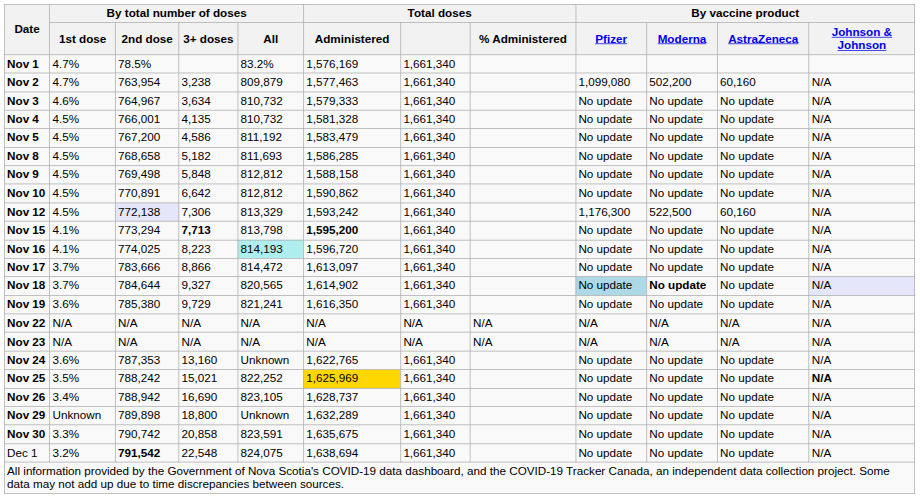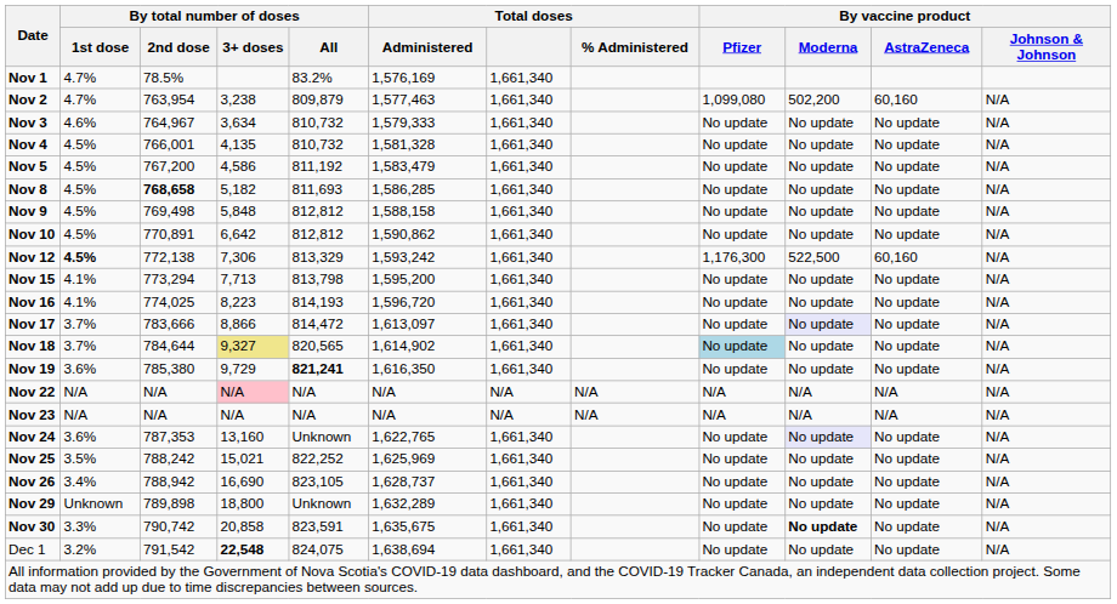Nov 8 | By total number of doses / 2nd dose: normal -> bold
Nov 12 | By total number of doses / 1st dose: normal -> bold
Nov 12 | By total number of doses / 2nd dose: lavender background -> no background
Nov 15 | By total number of doses / 3+ doses: bold -> normal
Nov 15 | Total doses / Administered: bold -> normal
Nov 16 | By total number of doses / All: paleturquoise background -> no background
Nov 17 | By vaccine product / Moderna: no background -> lavender background
Nov 18 | By total number of doses / 3+ doses: no background -> khaki background
Nov 18 | By vaccine product / Moderna: bold -> normal
Nov 18 | By vaccine product / Johnson & Johnson: lavender background -> no background
Nov 19 | By total number of doses / All: normal -> bold
Nov 22 | By total number of doses / 3+ doses: no background -> pink background
Nov 24 | By vaccine product / Moderna: no background -> lavender background
Nov 25 | Total doses / Administered: gold background -> no background
Nov 25 | By vaccine product / Johnson & Johnson: bold -> normal
Nov 30 | By vaccine product / Moderna: normal -> bold
Dec 1 | By total number of doses / 2nd dose: bold -> normal
Dec 1 | By total number of doses / 3+ doses: normal -> bold
